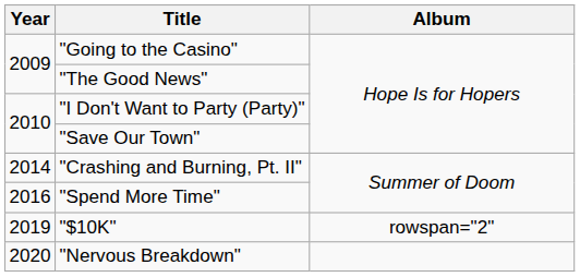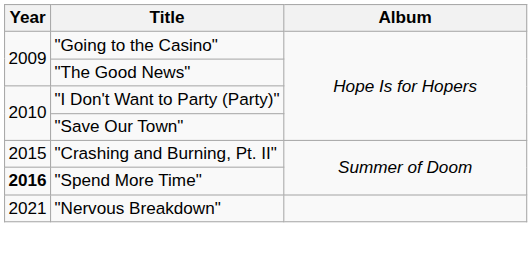"Crashing and Burning, Pt. II" | Year: 2014 -> 2015
"Spend More Time" | Year: normal -> bold
- row: 2019 | "$10K" | rowspan="2"
"Nervous Breakdown" | Year: 2020 -> 2021
